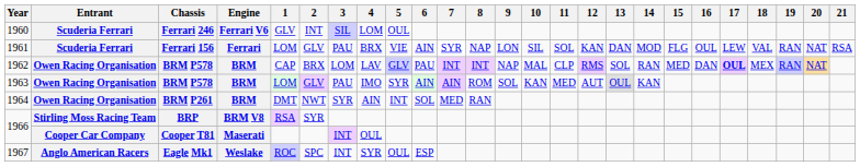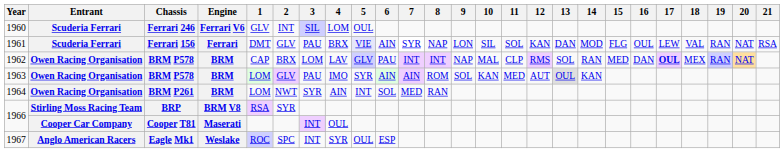1961 | 1: LOM -> DMT
1961 | 5: no background -> lavender background
1964 | 1: DMT -> LOM
